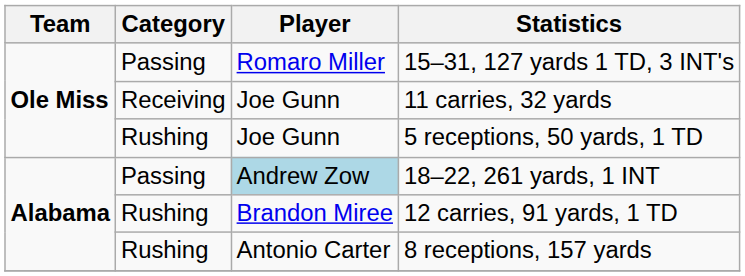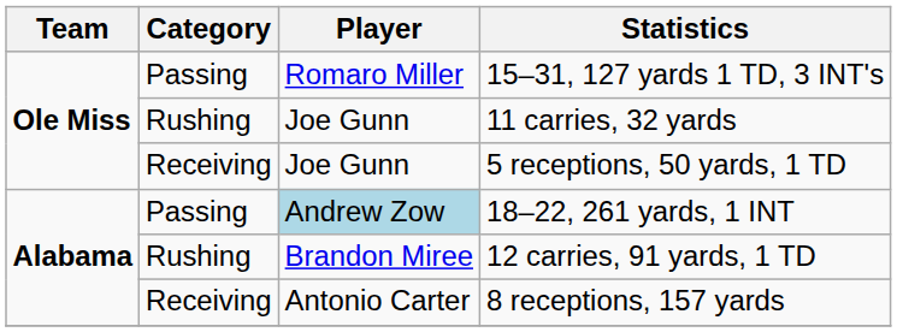11 carries, 32 yards | Category: Receiving -> Rushing
5 receptions, 50 yards, 1 TD | Category: Rushing -> Receiving
8 receptions, 157 yards | Category: Rushing -> Receiving
